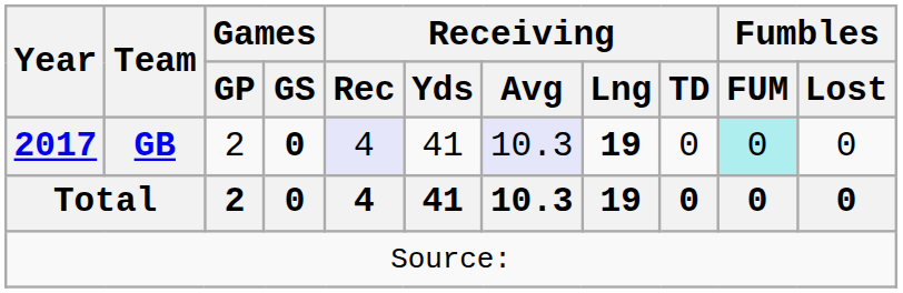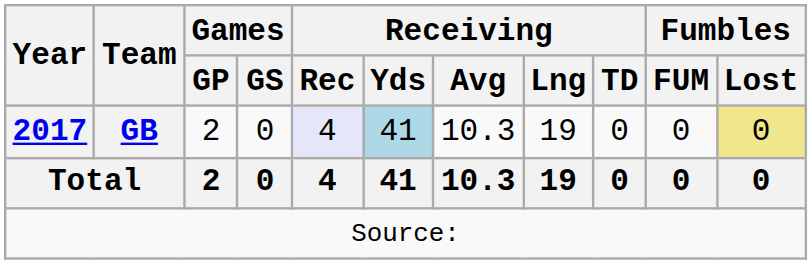2017 | Games / GS: bold -> normal
2017 | Receiving / Yds: no background -> lightblue background
2017 | Receiving / Avg: lavender background -> no background
2017 | Receiving / Lng: bold -> normal
2017 | Fumbles / FUM: paleturquoise background -> no background
2017 | Fumbles / Lost: no background -> khaki background
